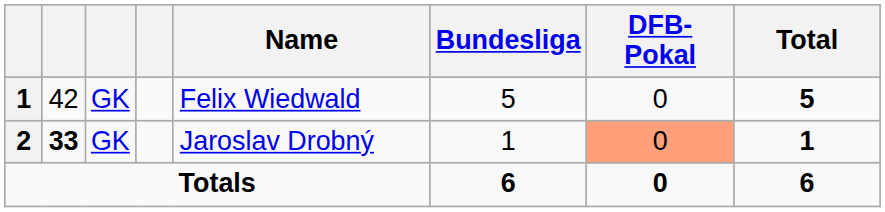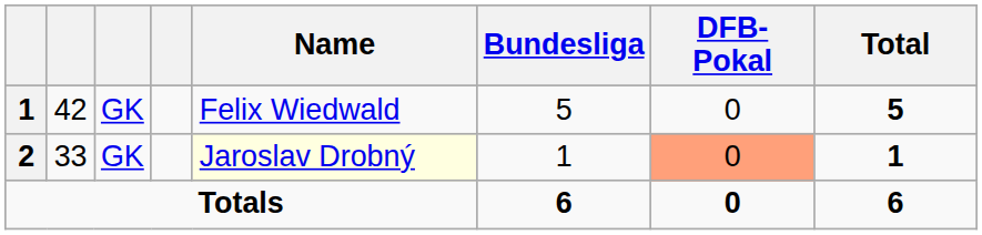2 | column 2: bold -> normal
2 | Name: no background -> lightyellow background
